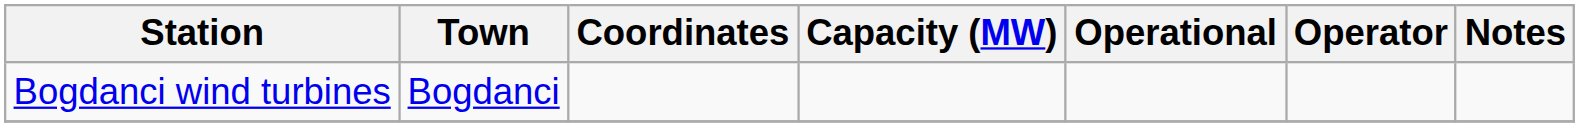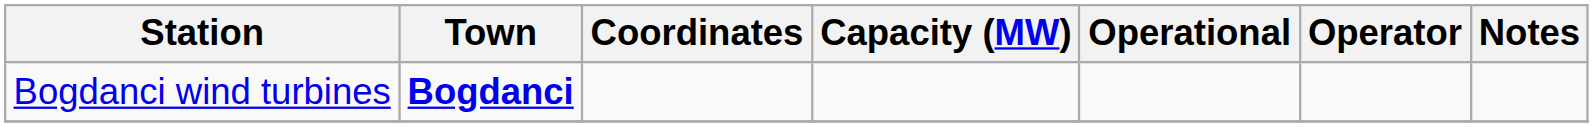Bogdanci wind turbines | Town: normal -> bold
